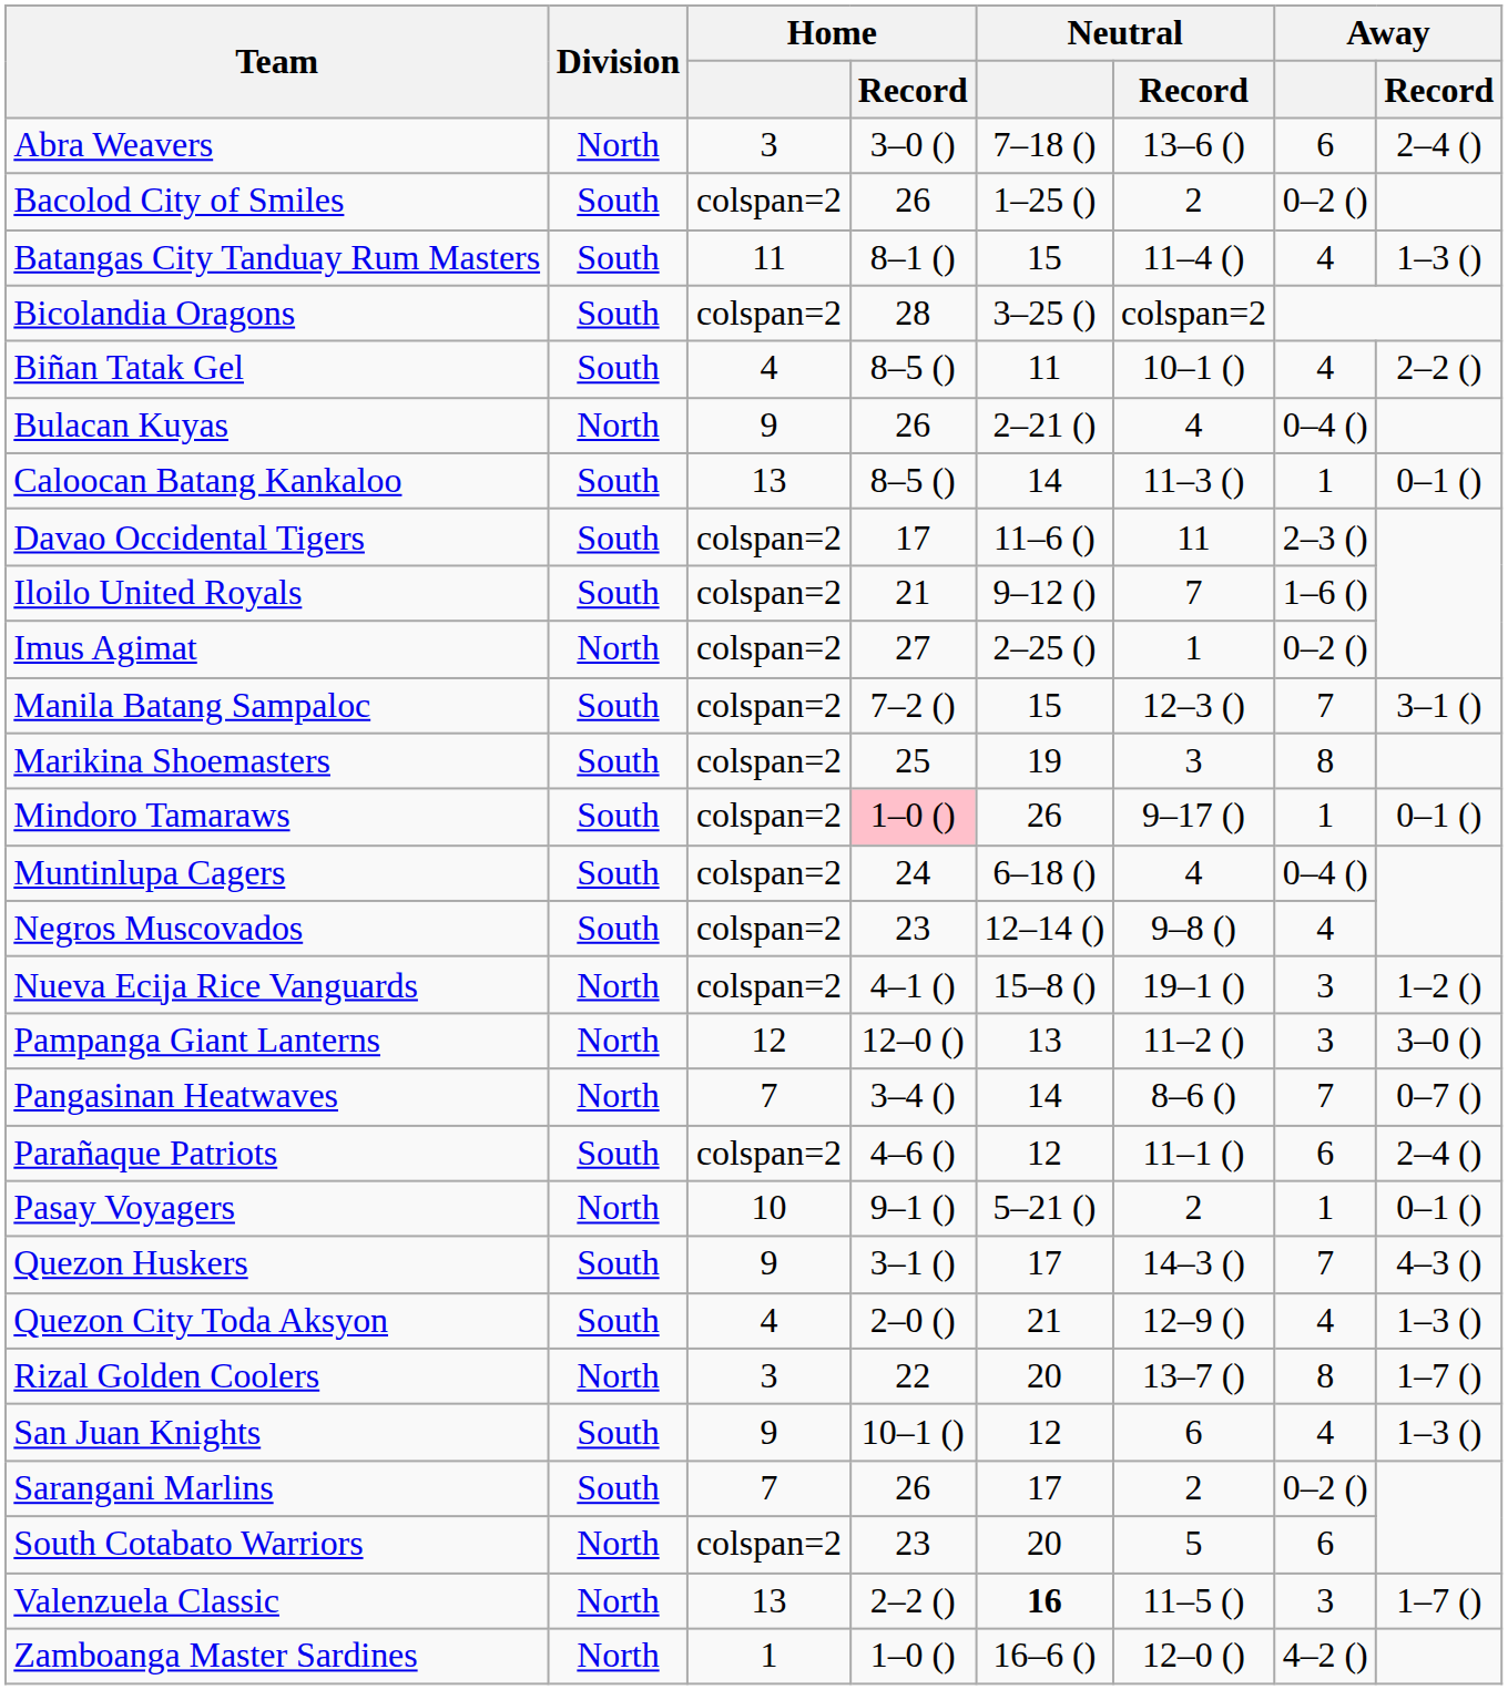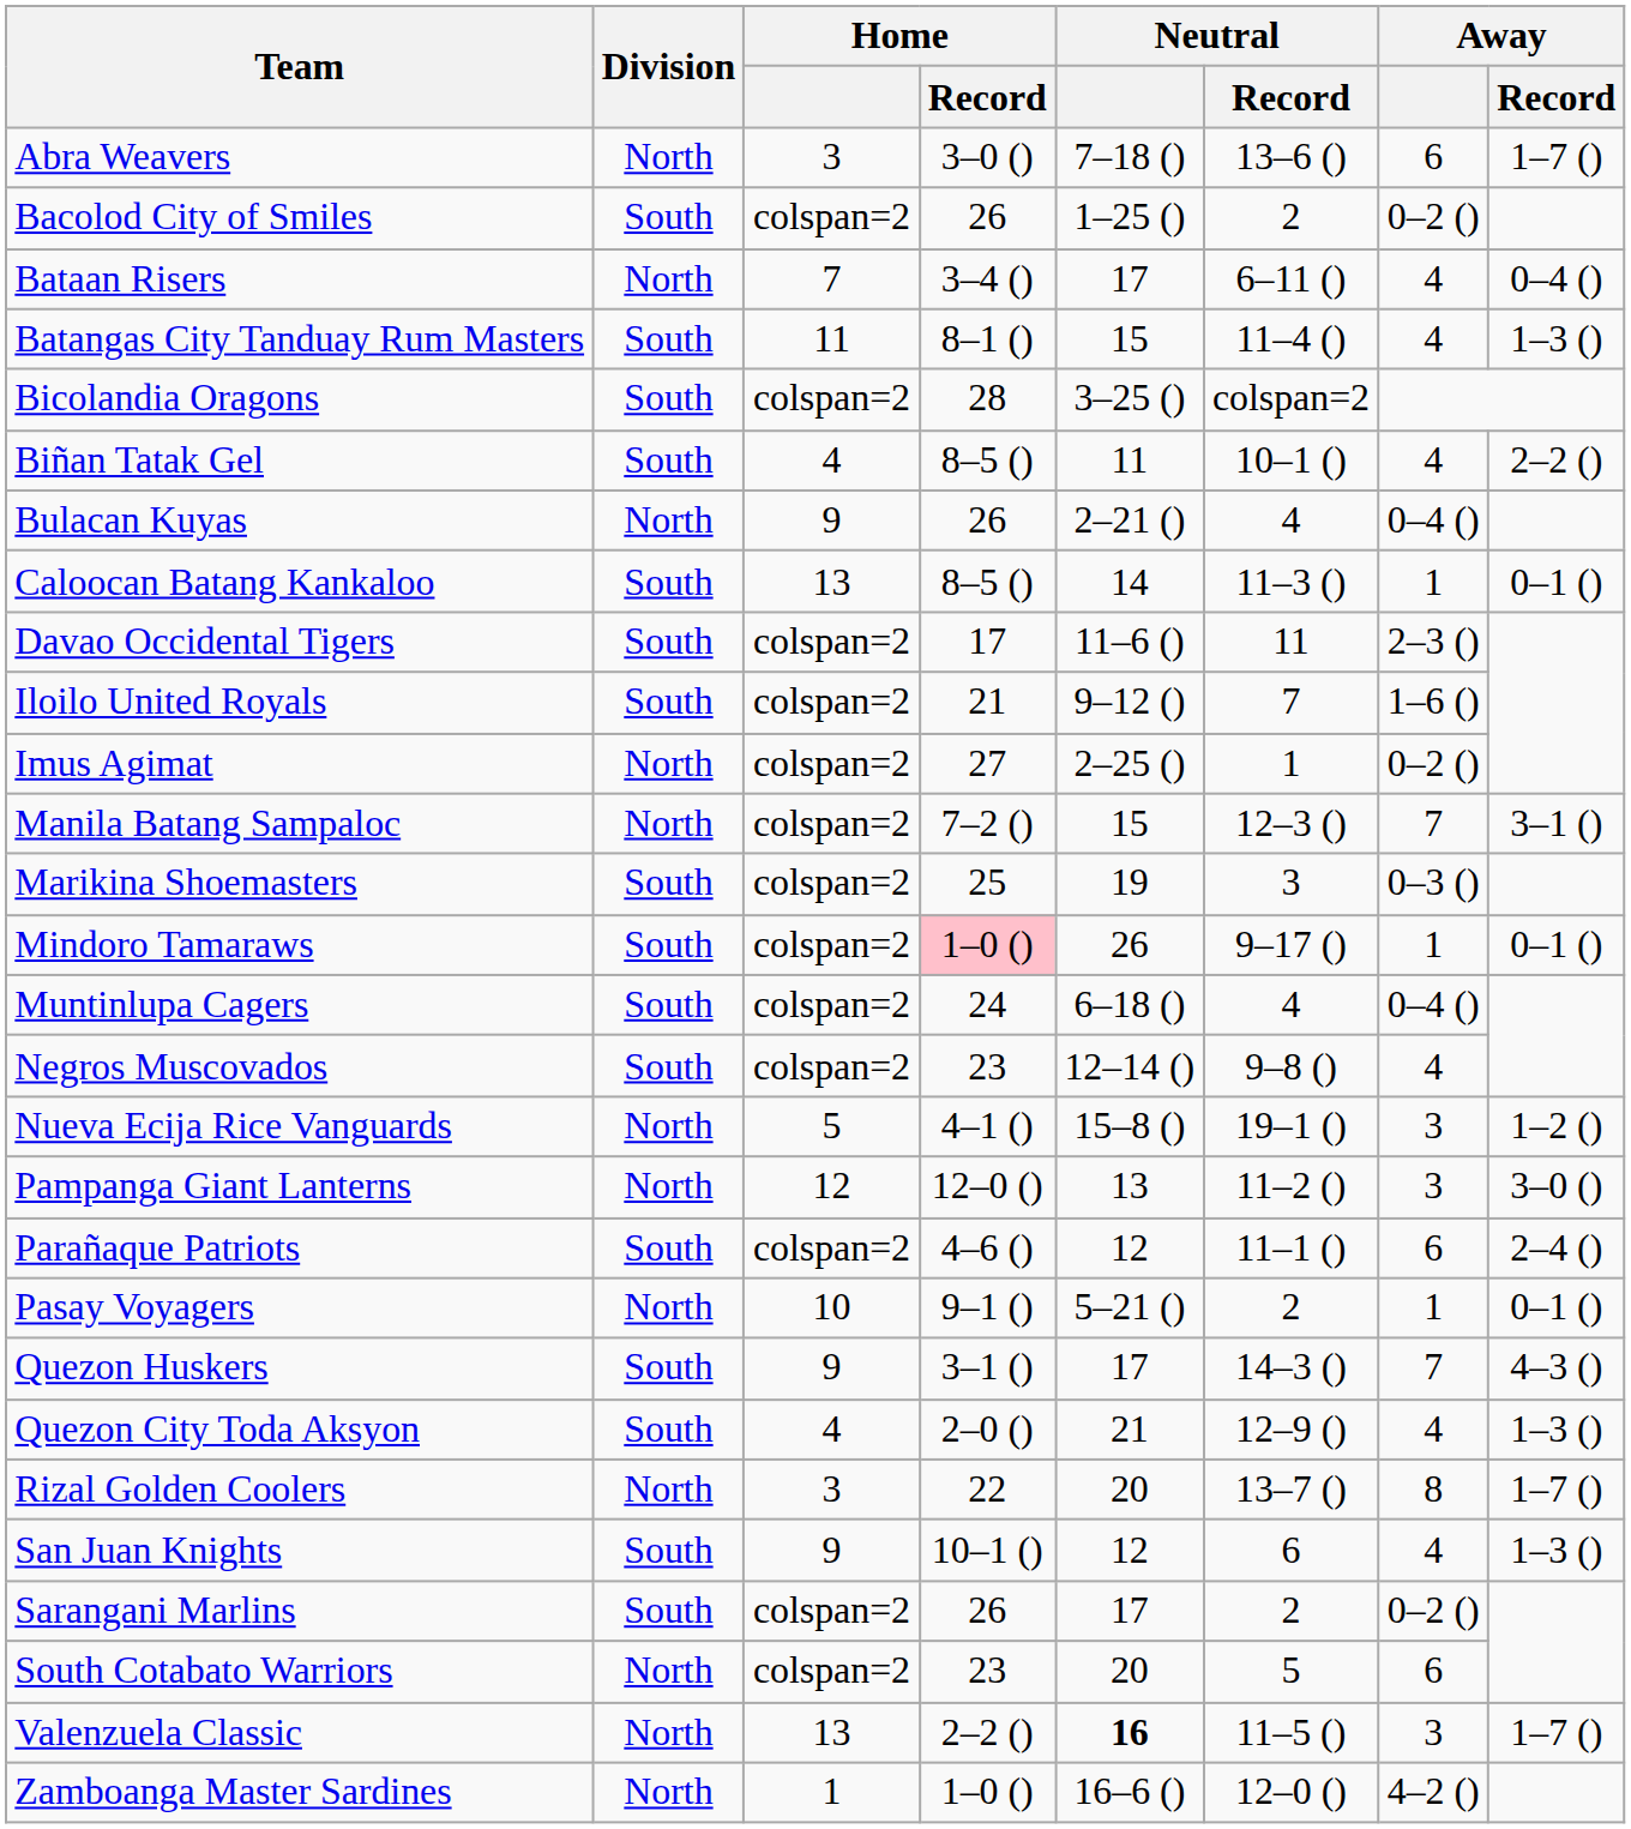Abra Weavers | Away / Record: 2–4 () -> 1–7 ()
+ row: Bataan Risers | North | 7 | 3–4 () | 17 | 6–11 () | 4 | 0–4 ()
Manila Batang Sampaloc | Division: South -> North
Marikina Shoemasters | Away: 8 -> 0–3 ()
Nueva Ecija Rice Vanguards | Home: colspan=2 -> 5
- row: Pangasinan Heatwaves | North | 7 | 3–4 () | 14 | 8–6 () | 7 | 0–7 ()
Sarangani Marlins | Home: 7 -> colspan=2
